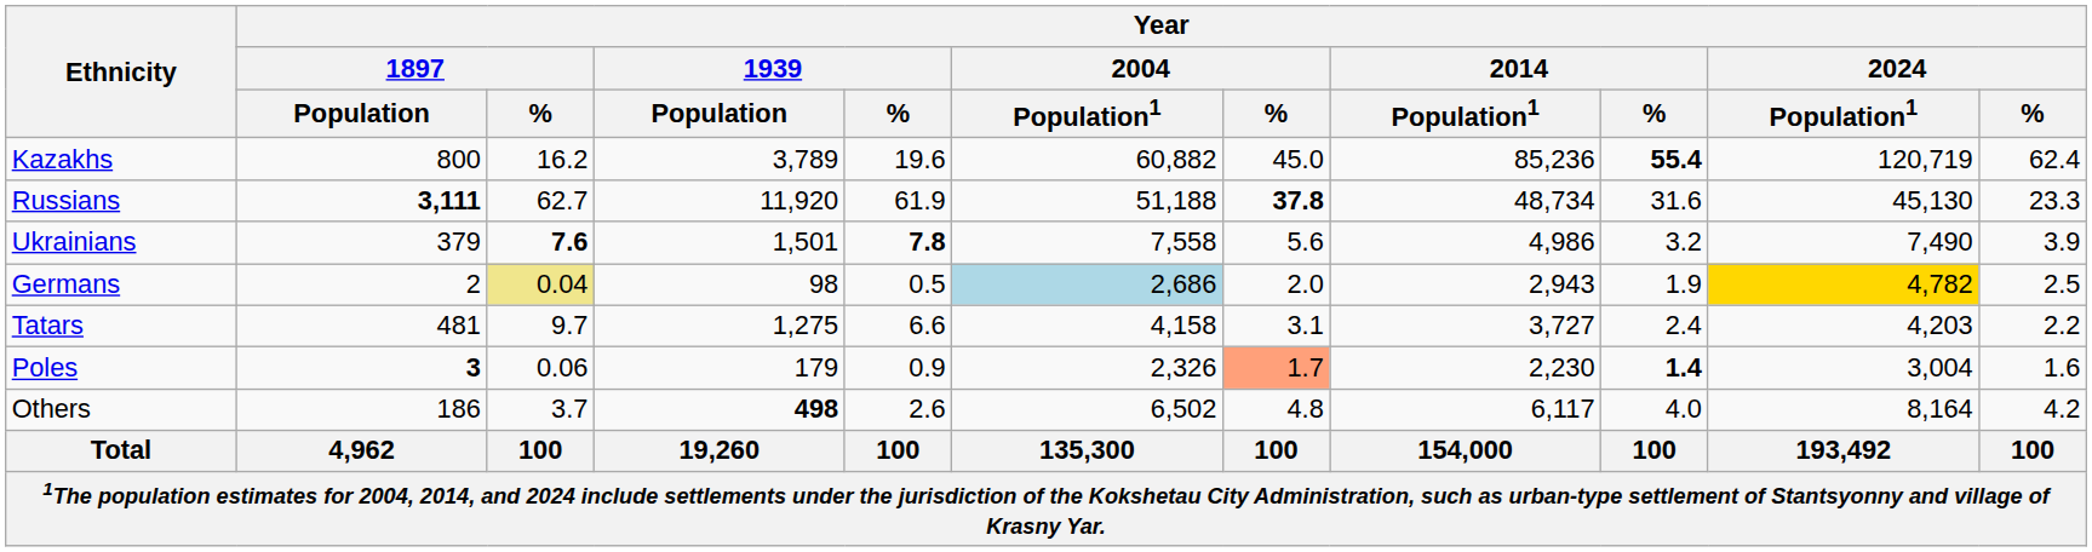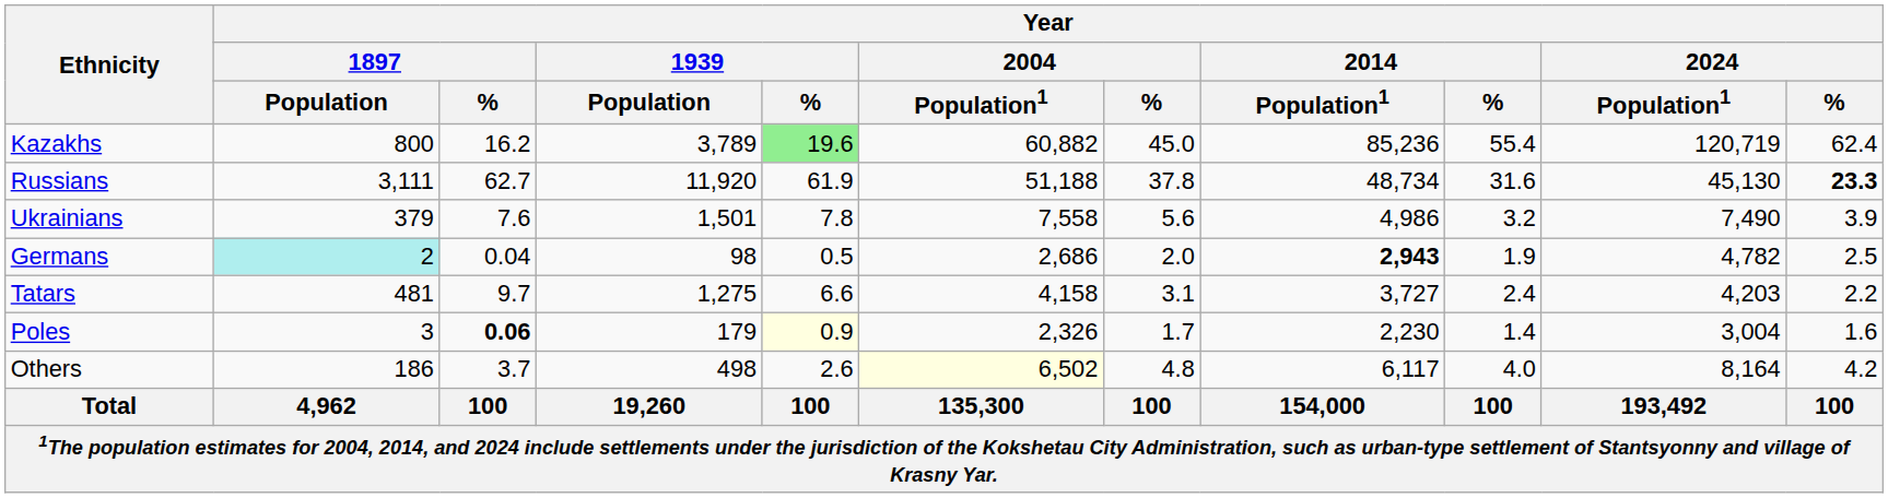Kazakhs | Year / 1939 / %: no background -> lightgreen background
Kazakhs | Year / 2014 / %: bold -> normal
Russians | Year / 1897 / Population: bold -> normal
Russians | Year / 2004 / %: bold -> normal
Russians | Year / 2024 / %: normal -> bold
Ukrainians | Year / 1897 / %: bold -> normal
Ukrainians | Year / 1939 / %: bold -> normal
Germans | Year / 1897 / Population: no background -> paleturquoise background
Germans | Year / 1897 / %: khaki background -> no background
Germans | Year / 2004 / Population1: lightblue background -> no background
Germans | Year / 2014 / Population1: normal -> bold
Germans | Year / 2024 / Population1: gold background -> no background
Poles | Year / 1897 / Population: bold -> normal
Poles | Year / 1897 / %: normal -> bold
Poles | Year / 1939 / %: no background -> lightyellow background
Poles | Year / 2004 / %: lightsalmon background -> no background
Poles | Year / 2014 / %: bold -> normal
Others | Year / 1939 / Population: bold -> normal
Others | Year / 2004 / Population1: no background -> lightyellow background
